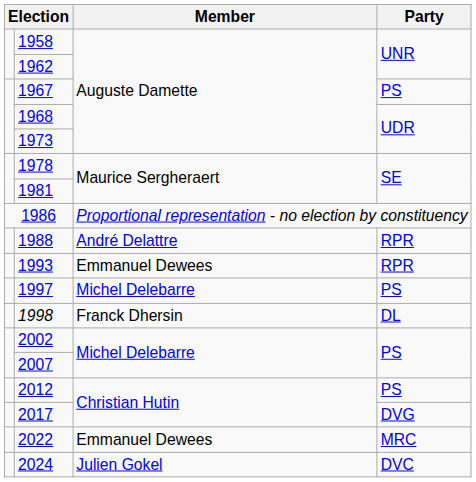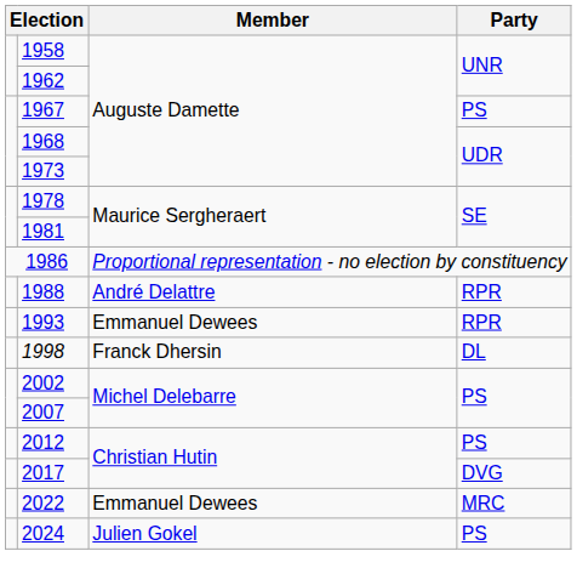- row: 1997 | Michel Delebarre | PS
2024 | Party: DVC -> PS
